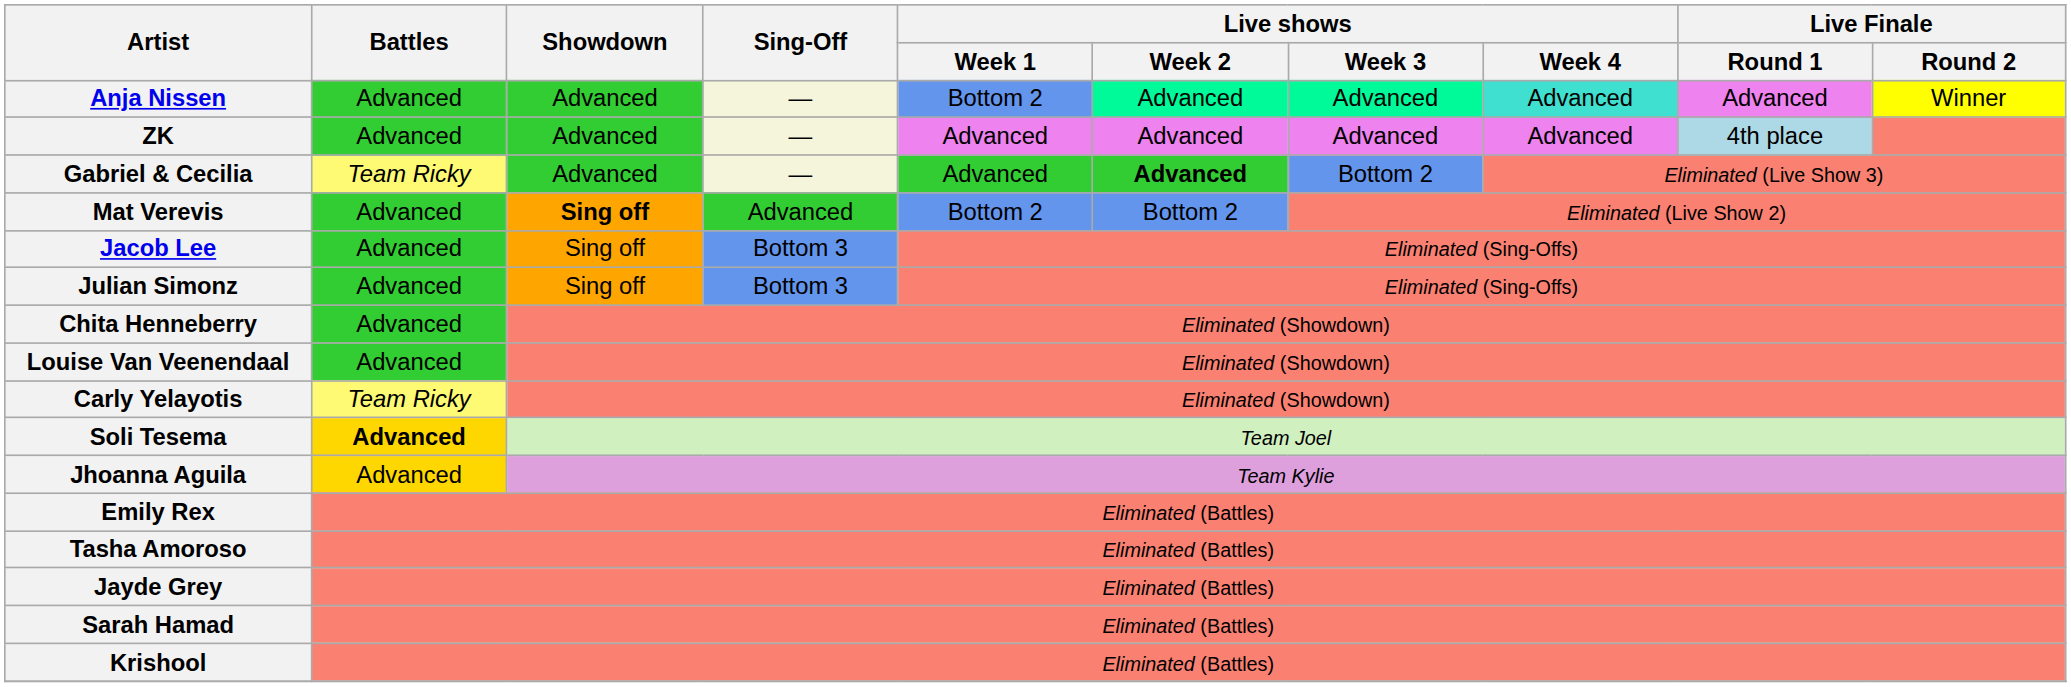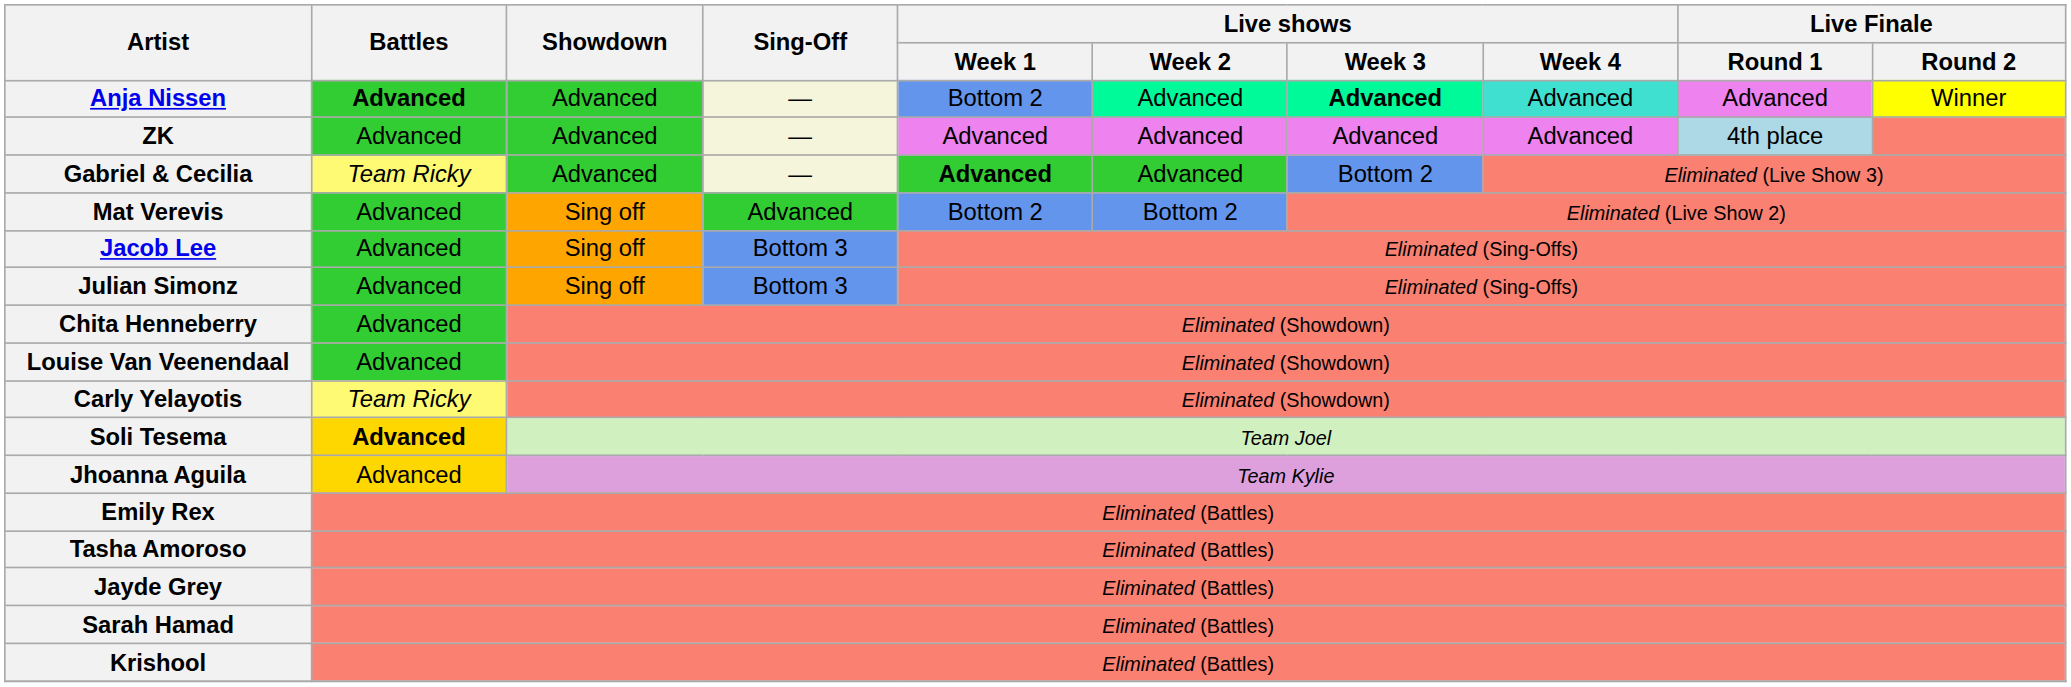Anja Nissen | Battles: normal -> bold
Anja Nissen | Live shows / Week 3: normal -> bold
Gabriel & Cecilia | Live shows / Week 1: normal -> bold
Gabriel & Cecilia | Live shows / Week 2: bold -> normal
Mat Verevis | Showdown: bold -> normal
